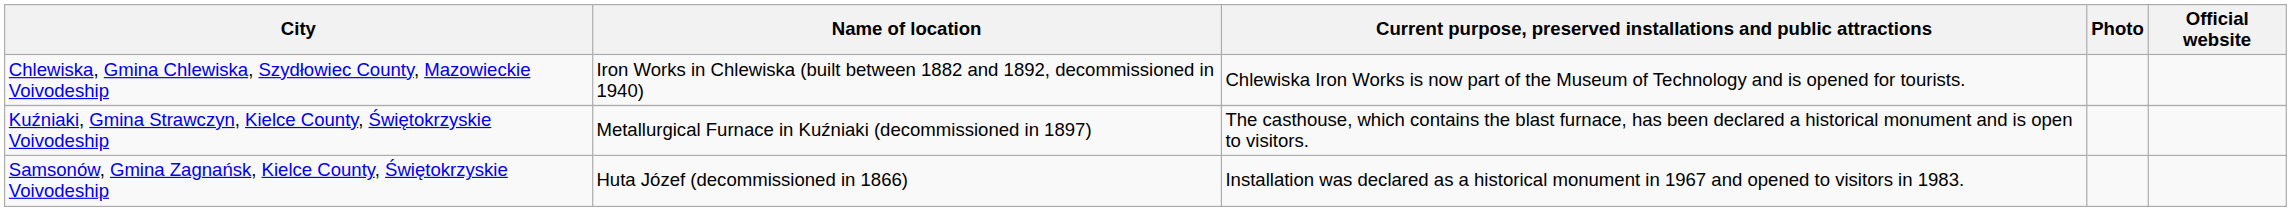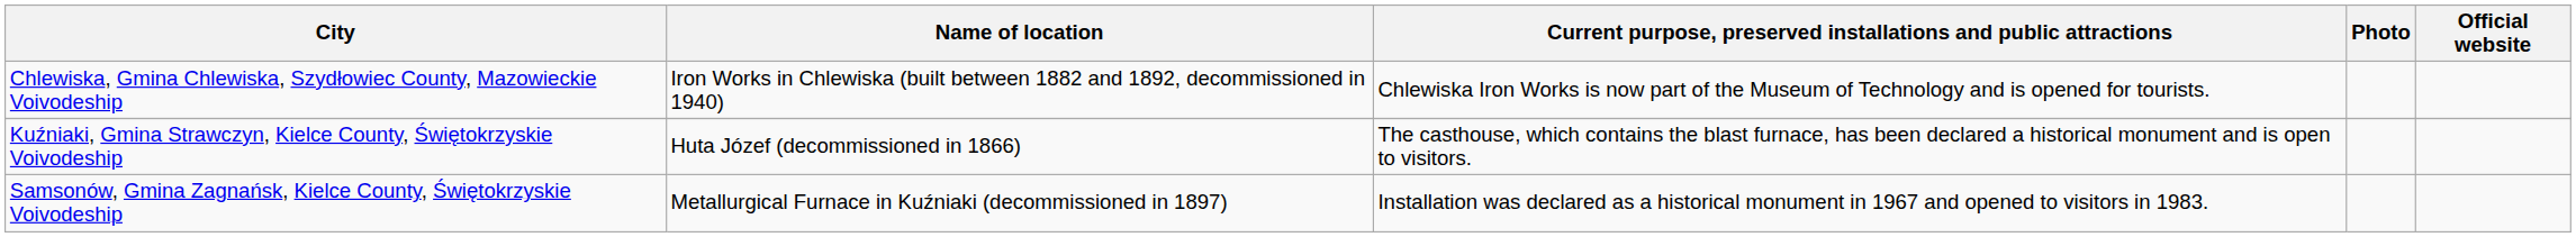row 3 | Name of location: Metallurgical Furnace in Kuźniaki (decommissioned in 1897) -> Huta Józef (decommissioned in 1866)
row 4 | Name of location: Huta Józef (decommissioned in 1866) -> Metallurgical Furnace in Kuźniaki (decommissioned in 1897)
